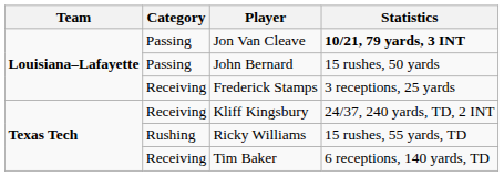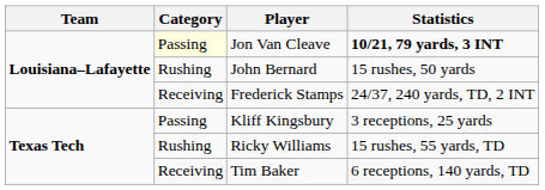Jon Van Cleave | Category: no background -> lightyellow background
John Bernard | Category: Passing -> Rushing
Frederick Stamps | Statistics: 3 receptions, 25 yards -> 24/37, 240 yards, TD, 2 INT
Kliff Kingsbury | Category: Receiving -> Passing
Kliff Kingsbury | Statistics: 24/37, 240 yards, TD, 2 INT -> 3 receptions, 25 yards
